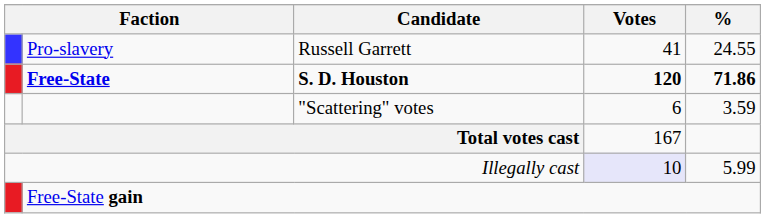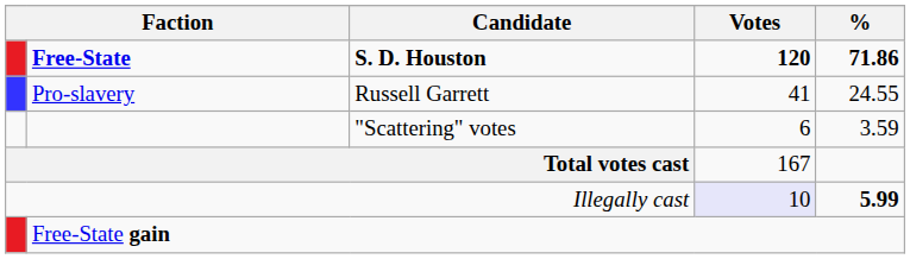rows swapped: Free-State <-> Pro-slavery
Illegally cast | %: normal -> bold
